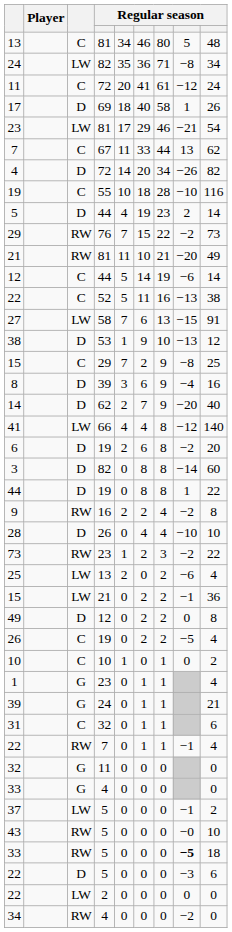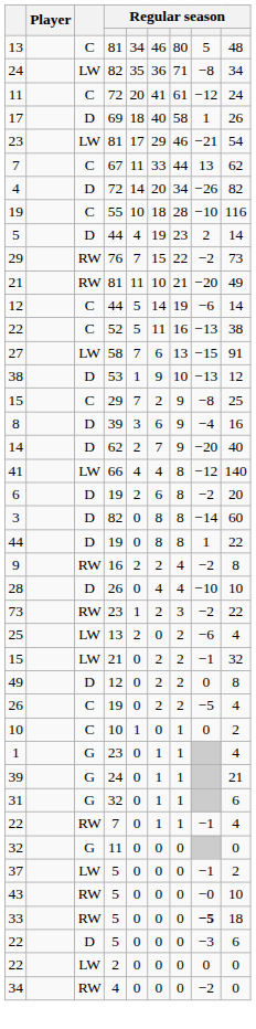15 / 21 | column 9: 36 -> 32
31 | column 3: C -> G
- row: 33 | G | 4 | 0 | 0 | 0 | 0
